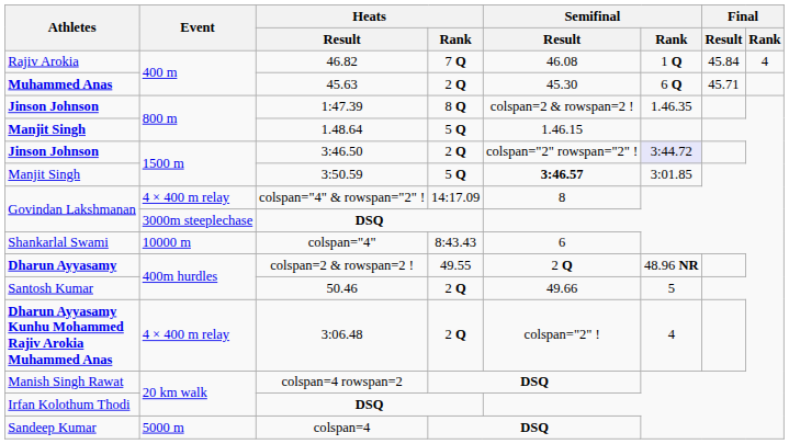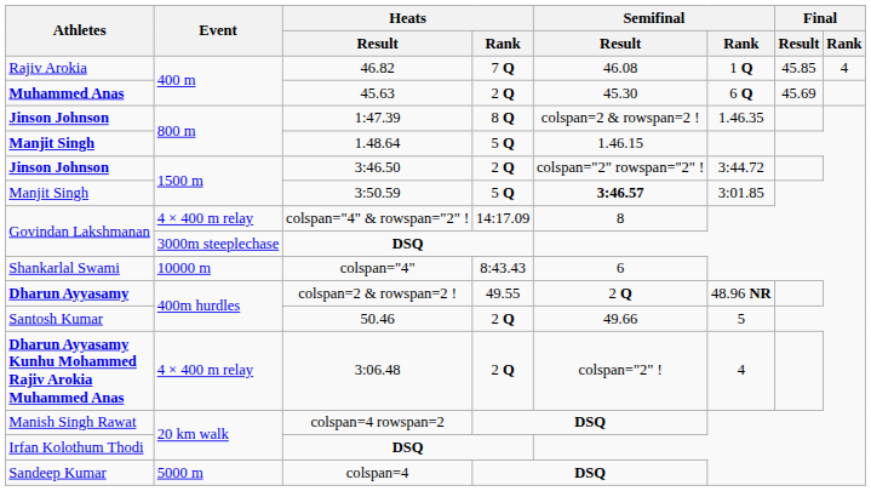46.82 | Final / Result: 45.84 -> 45.85
45.63 | Final / Result: 45.71 -> 45.69
3:46.50 | Semifinal / Rank: lavender background -> no background
